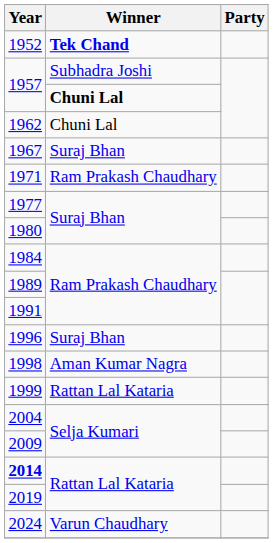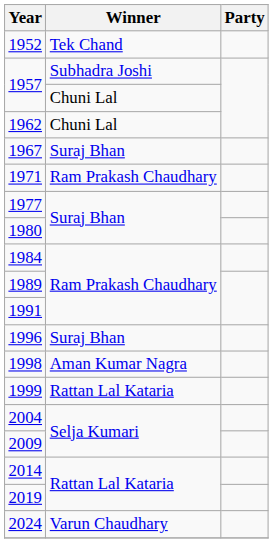1952 | Winner: bold -> normal
1957 / Chuni Lal | Winner: bold -> normal
2014 | Year: bold -> normal
